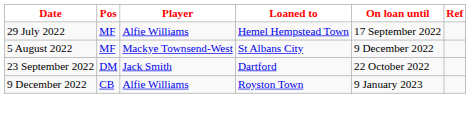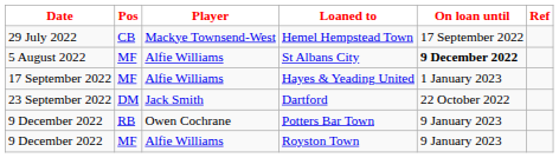Hemel Hempstead Town | Pos: MF -> CB
Hemel Hempstead Town | Player: Alfie Williams -> Mackye Townsend-West
St Albans City | Player: Mackye Townsend-West -> Alfie Williams
St Albans City | On loan until: normal -> bold
+ row: 17 September 2022 | MF | Alfie Williams | Hayes & Yeading United | 1 January 2023
+ row: 9 December 2022 | RB | Owen Cochrane | Potters Bar Town | 9 January 2023
Royston Town | Pos: CB -> MF
